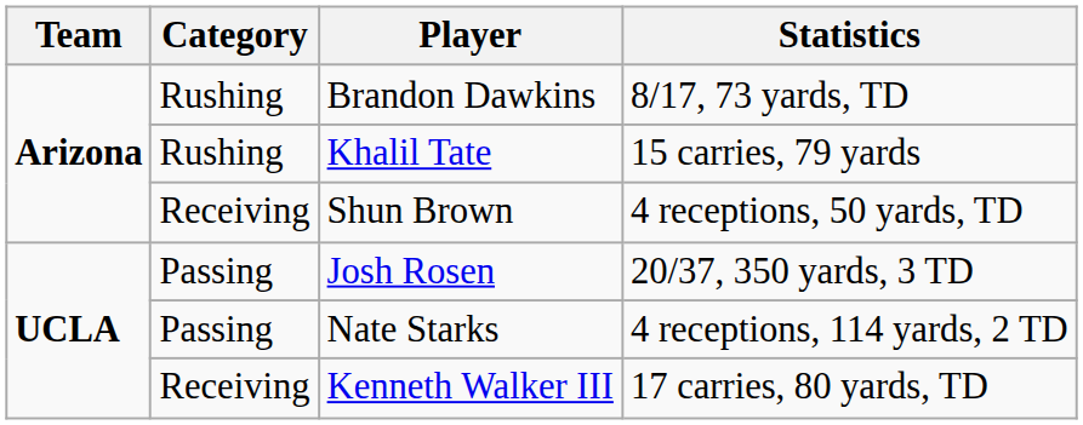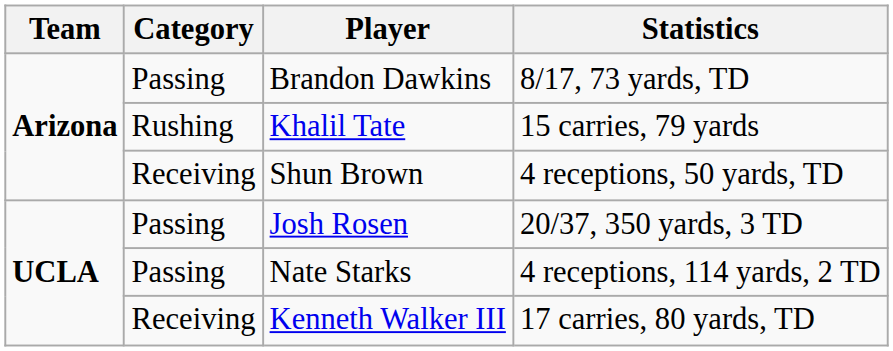Brandon Dawkins | Category: Rushing -> Passing
